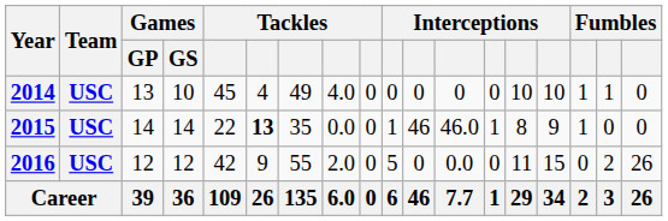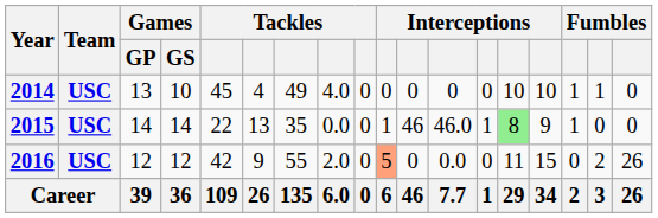2015 | column 6: bold -> normal
2015 | column 14: no background -> lightgreen background
2016 | column 10: no background -> lightsalmon background
